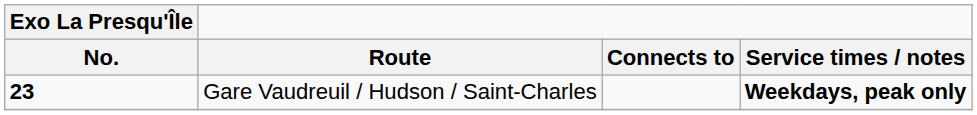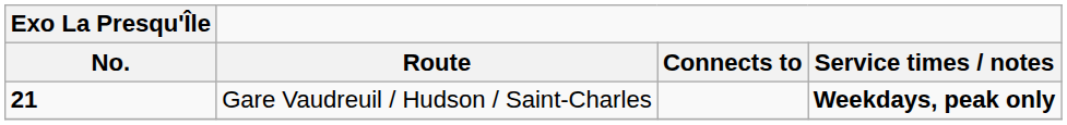Gare Vaudreuil / Hudson / Saint-Charles | Exo La Presqu'Île / No.: 23 -> 21
